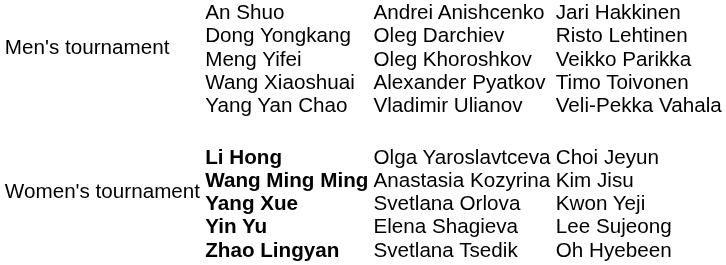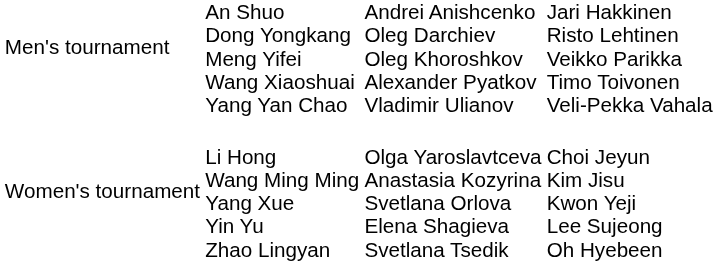Women's tournament | column 2: bold -> normal
